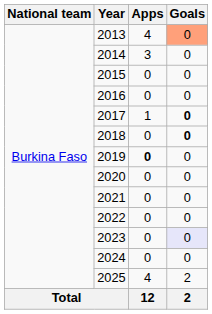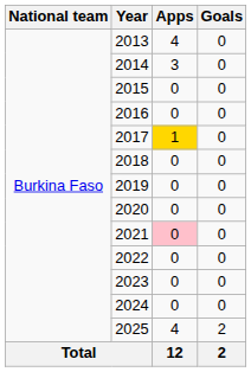2013 | Goals: lightsalmon background -> no background
2017 | Apps: no background -> gold background
2017 | Goals: bold -> normal
2018 | Goals: bold -> normal
2019 | Apps: bold -> normal
2021 | Apps: no background -> pink background
2023 | Goals: lavender background -> no background
